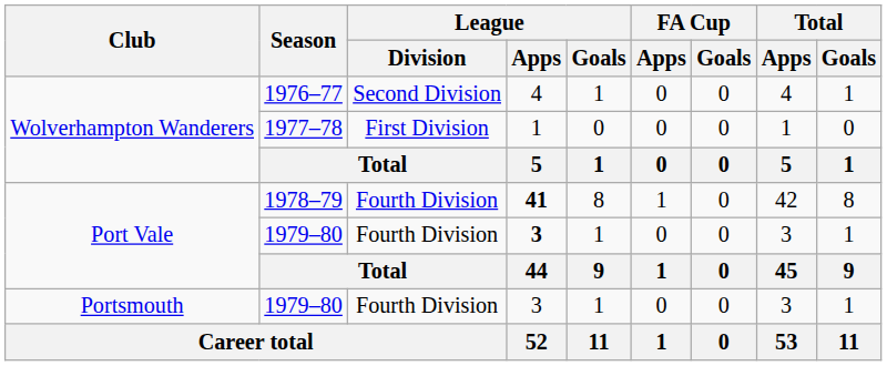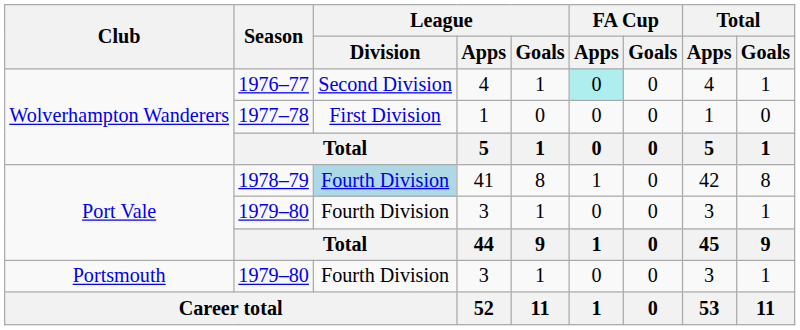1976–77 | FA Cup / Apps: no background -> paleturquoise background
1978–79 | League / Division: no background -> lightblue background
1978–79 | League / Apps: bold -> normal
Port Vale / 1979–80 | League / Apps: bold -> normal
